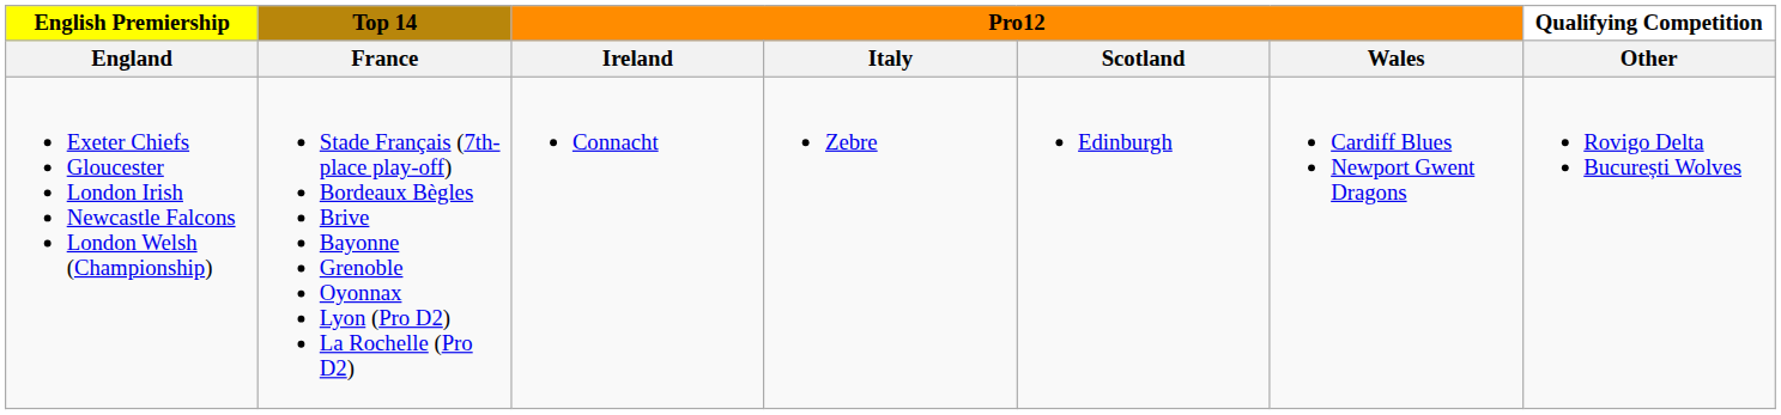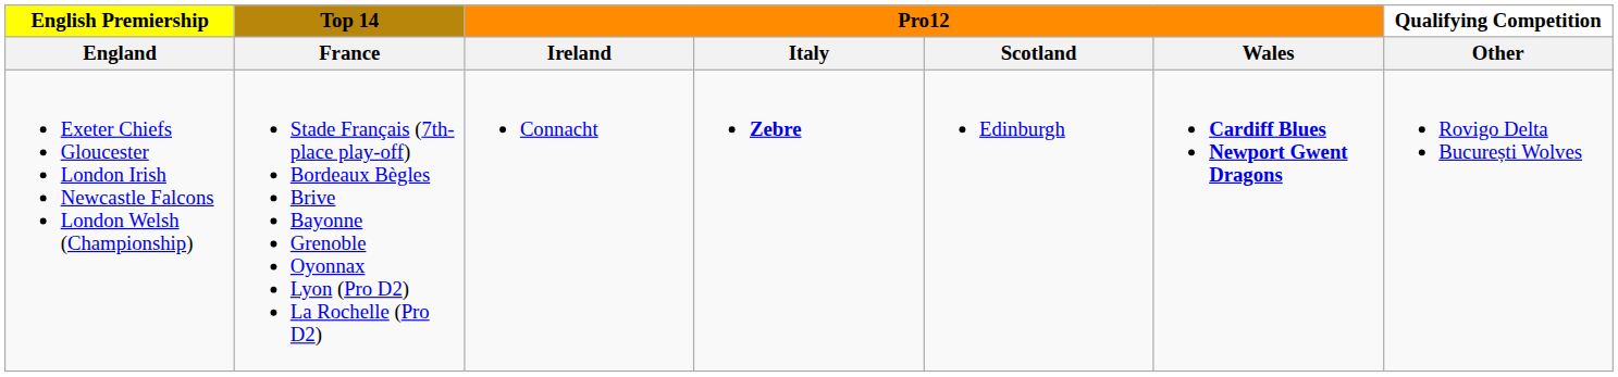row 3 | Pro12 / Italy: normal -> bold
row 3 | Pro12 / Wales: normal -> bold
